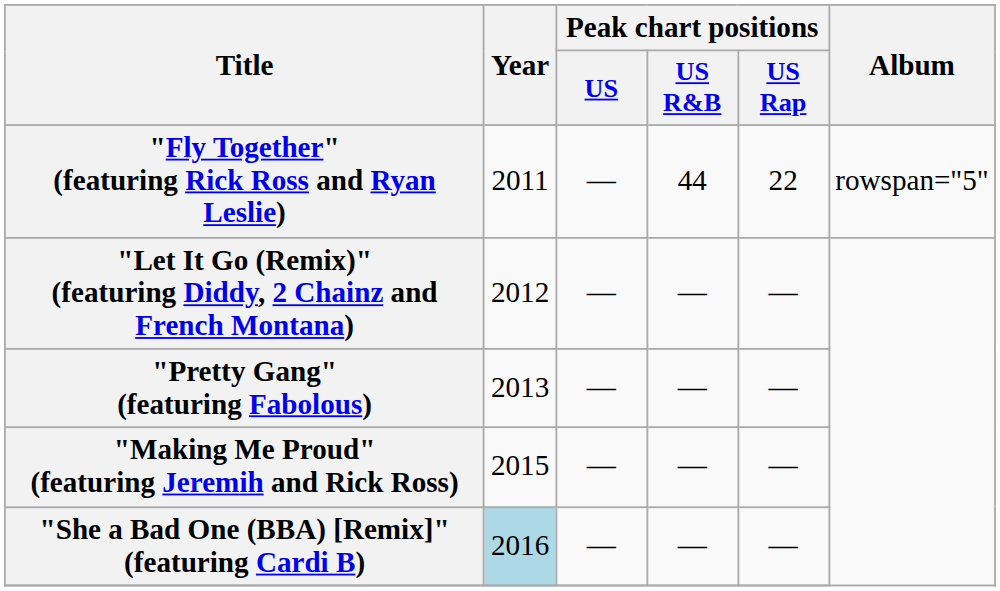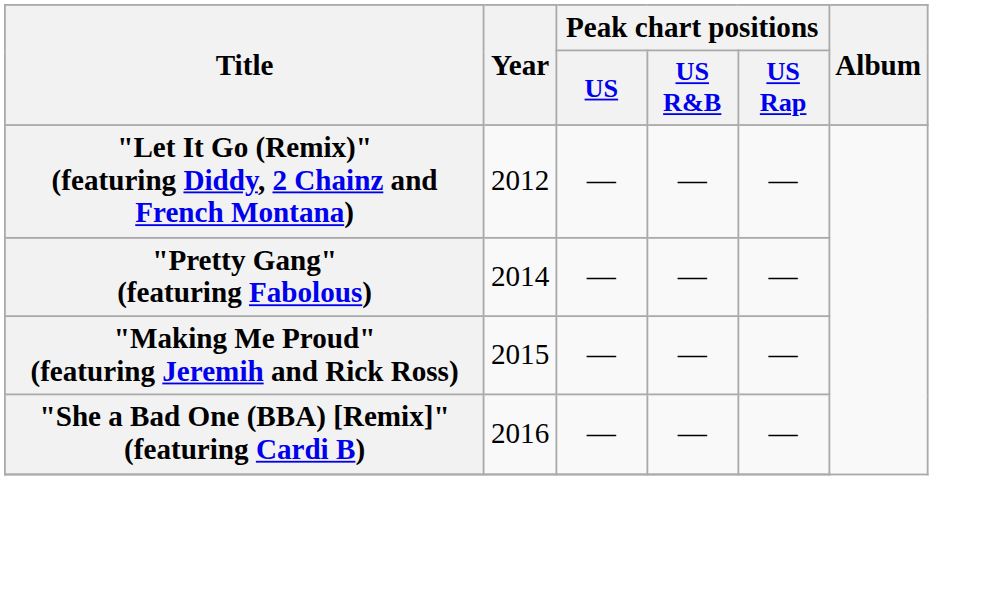- row: "Fly Together" (featuring Rick Ross and Ryan Leslie) | 2011 | — | 44 | 22 | rowspan="5"
"Pretty Gang" (featuring Fabolous) | Year: 2013 -> 2014
"She a Bad One (BBA) [Remix]" (featuring Cardi B) | Year: lightblue background -> no background
